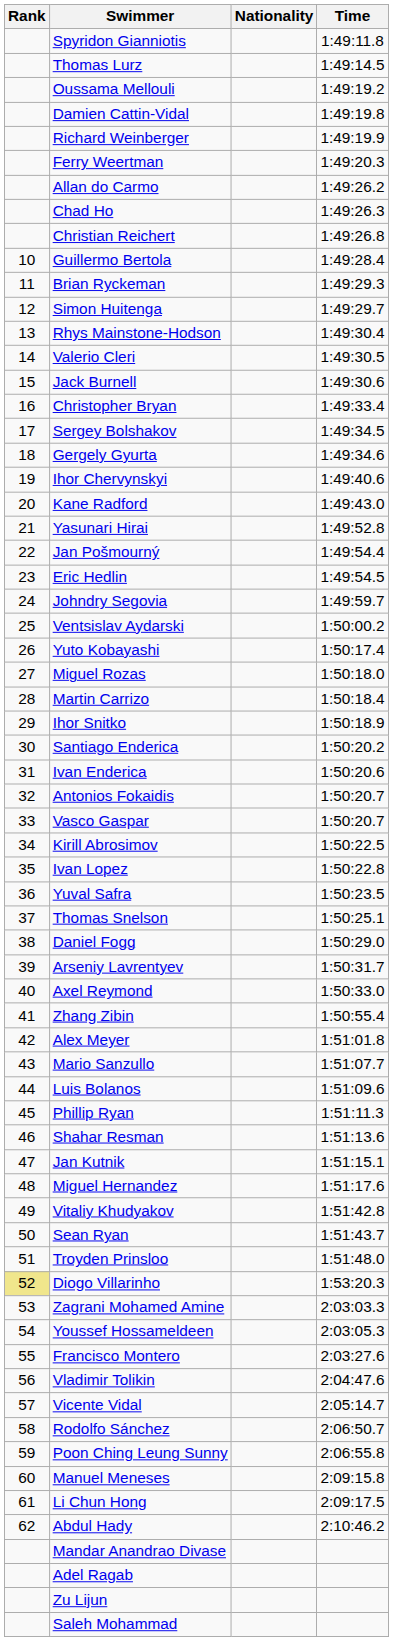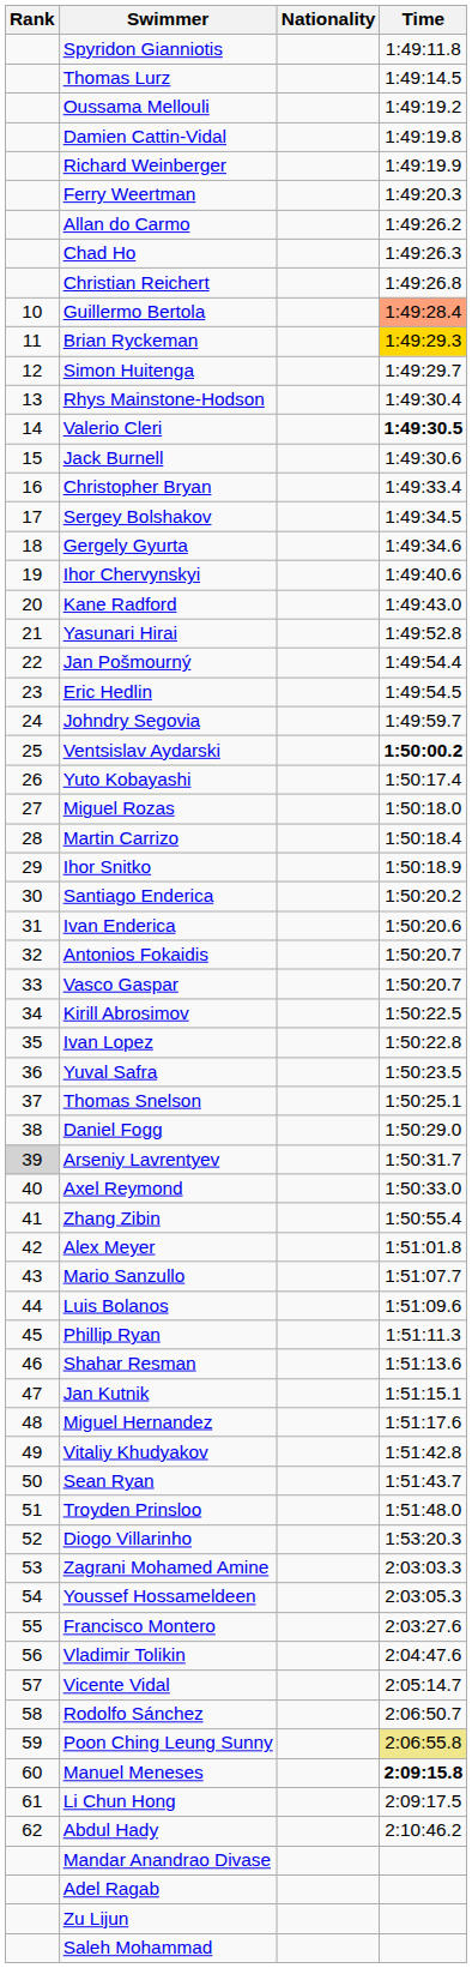Guillermo Bertola | Time: no background -> lightsalmon background
Brian Ryckeman | Time: no background -> gold background
Valerio Cleri | Time: normal -> bold
Ventsislav Aydarski | Time: normal -> bold
Arseniy Lavrentyev | Rank: no background -> lightgrey background
Diogo Villarinho | Rank: khaki background -> no background
Poon Ching Leung Sunny | Time: no background -> khaki background
Manuel Meneses | Time: normal -> bold
